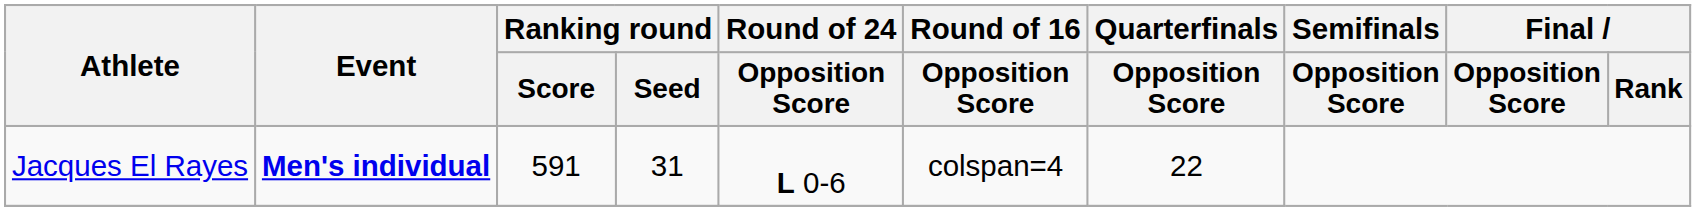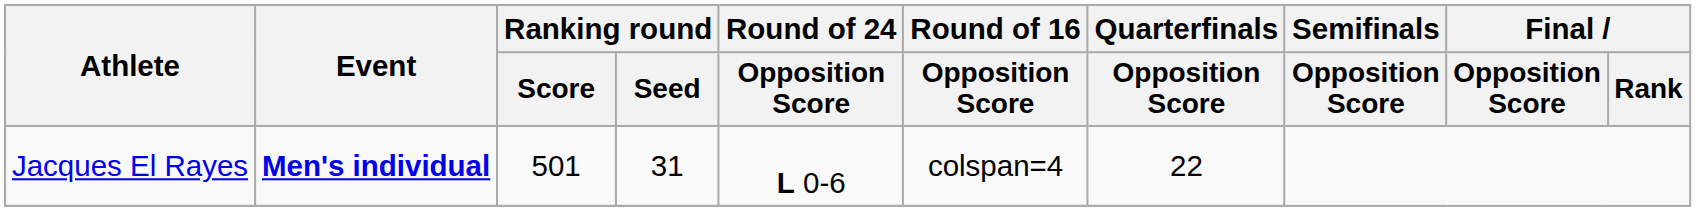Jacques El Rayes | Ranking round / Score: 591 -> 501
